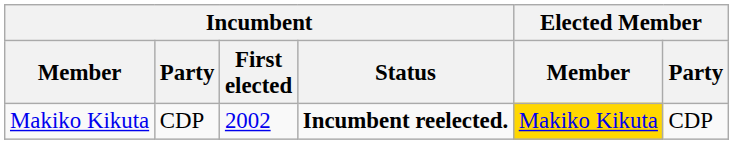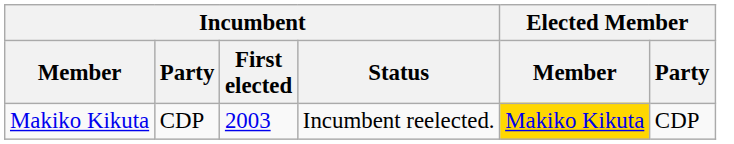row 3 | Incumbent / First elected: 2002 -> 2003
row 3 | Incumbent / Status: bold -> normal
